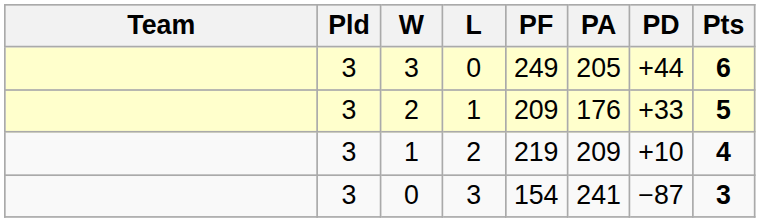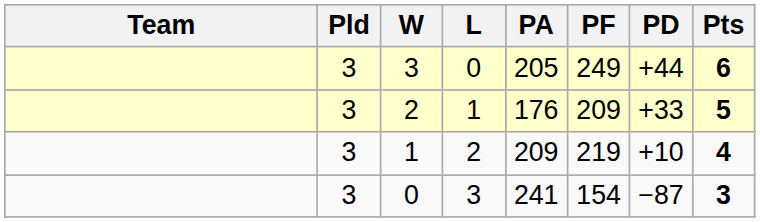columns swapped: PF <-> PA
